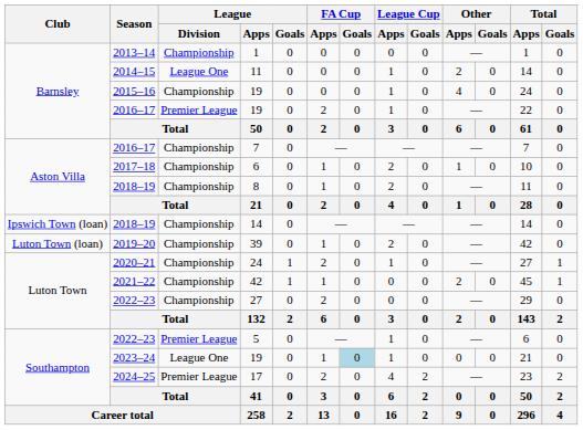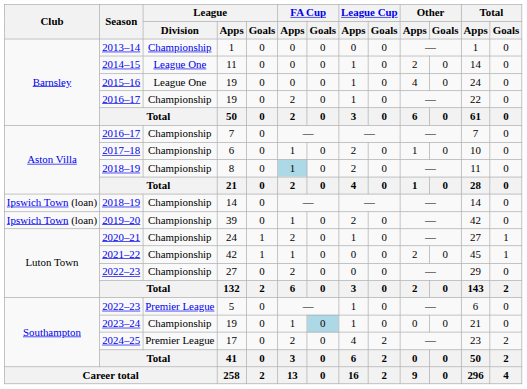2015–16 / 19 | League / Division: Championship -> League One
2016–17 / 19 | League / Division: Premier League -> Championship
8 | FA Cup / Apps: no background -> lightblue background
39 | Club: Luton Town (loan) -> Ipswich Town (loan)
2023–24 / 19 | League / Division: League One -> Championship
